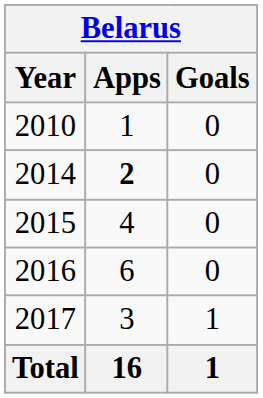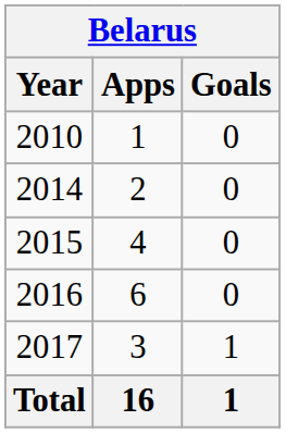2014 | Apps: bold -> normal
